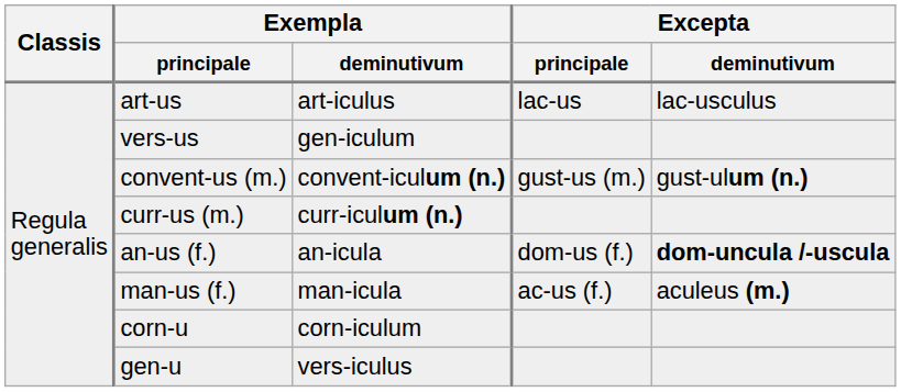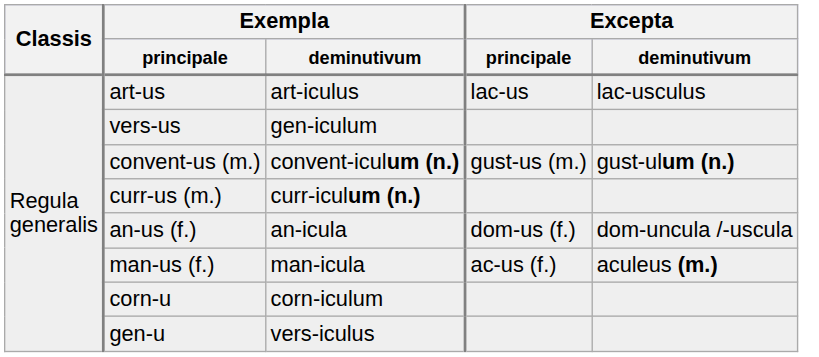an-us (f.) | Excepta / deminutivum: bold -> normal
